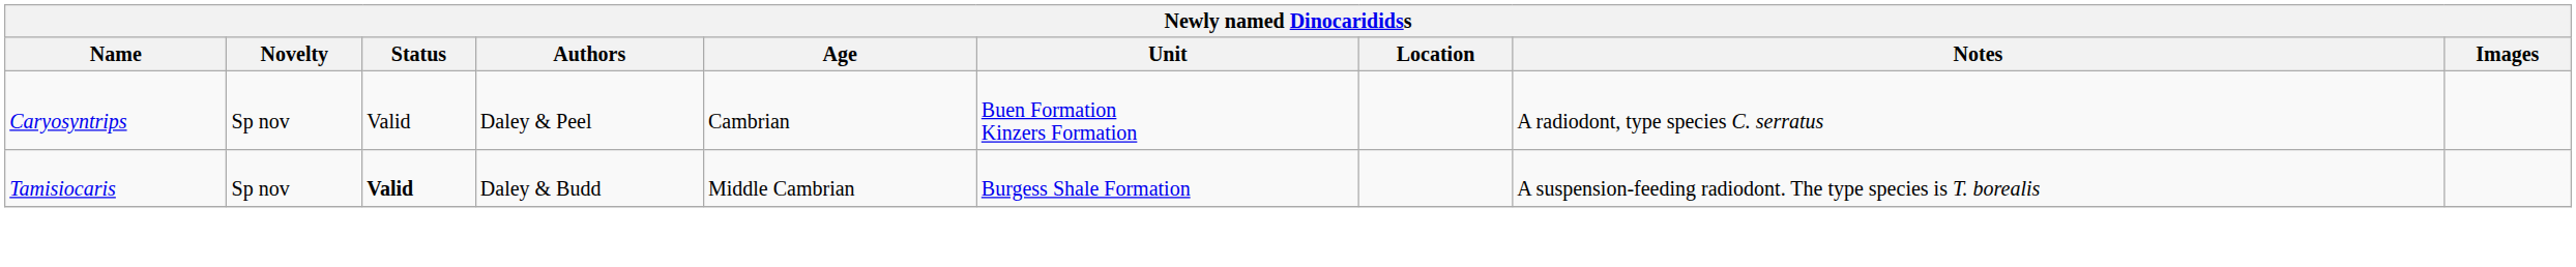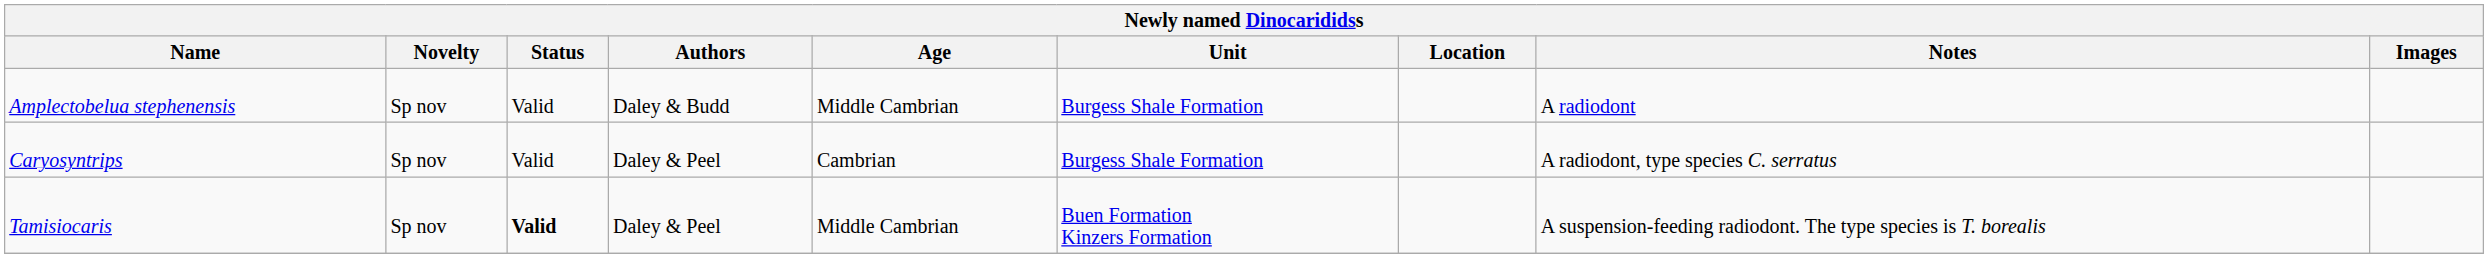+ row: Amplectobelua stephenensis | Sp nov | Valid | Daley & Budd | Middle Cambrian | Burgess Shale Formation | A radiodont
Caryosyntrips | Unit: Buen Formation Kinzers Formation -> Burgess Shale Formation
Tamisiocaris | Authors: Daley & Budd -> Daley & Peel
Tamisiocaris | Unit: Burgess Shale Formation -> Buen Formation Kinzers Formation
